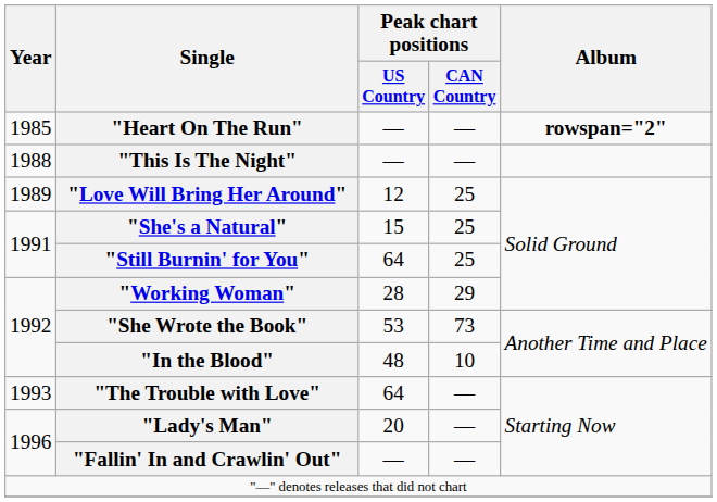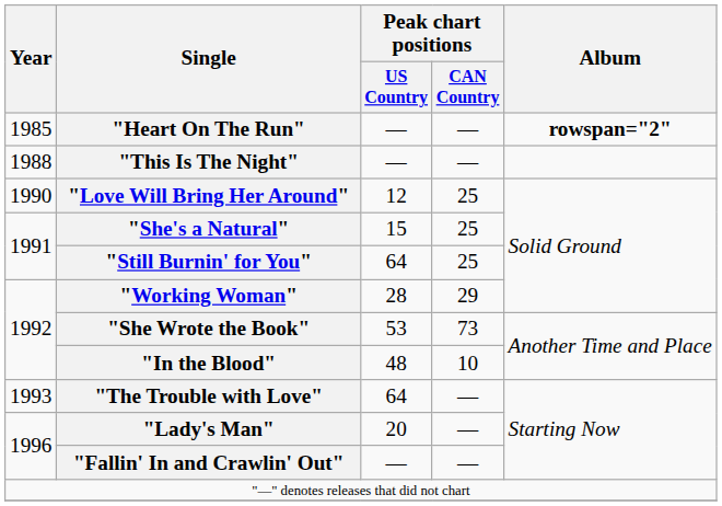"Love Will Bring Her Around" | Year: 1989 -> 1990
